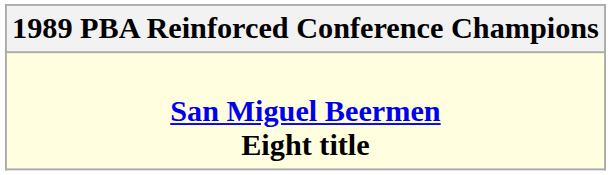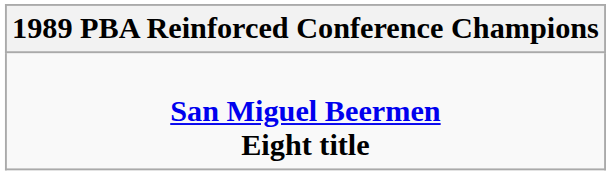row 2 | column 1: lightyellow background -> no background
